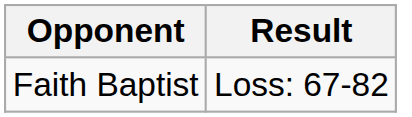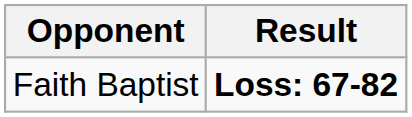Faith Baptist | Result: normal -> bold
